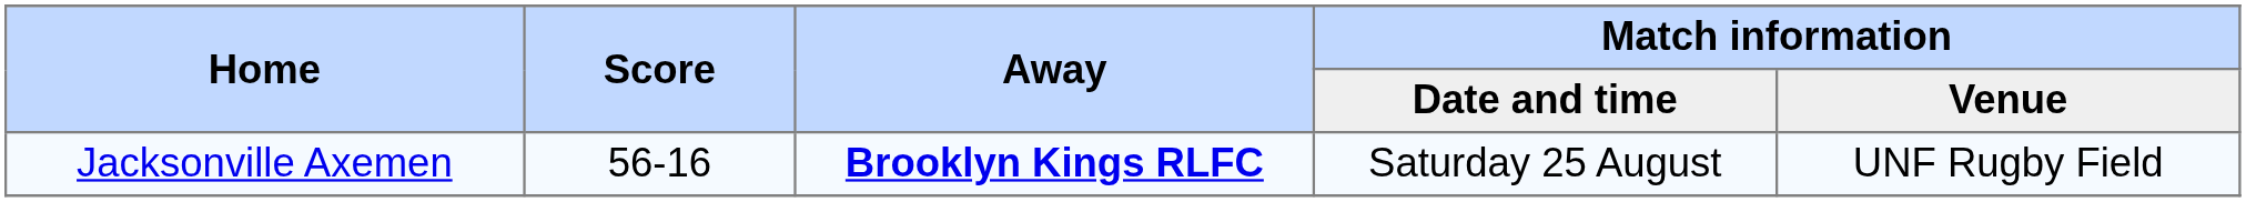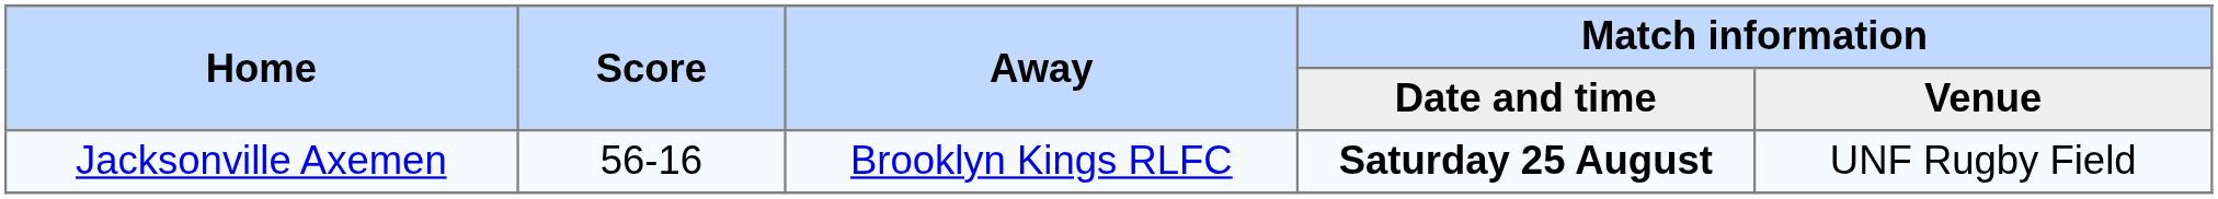Jacksonville Axemen | Away: bold -> normal
Jacksonville Axemen | Match information / Date and time: normal -> bold
